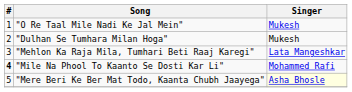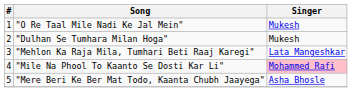"Mile Na Phool To Kaanto Se Dosti Kar Li" | #: bold -> normal
"Mile Na Phool To Kaanto Se Dosti Kar Li" | Singer: no background -> pink background
"Mere Beri Ke Ber Mat Todo, Kaanta Chubh Jaayega" | Singer: lightyellow background -> no background
